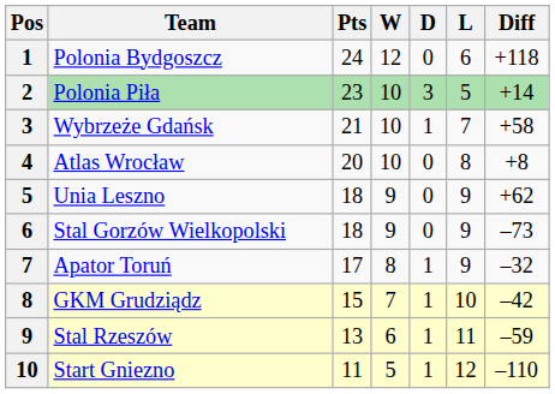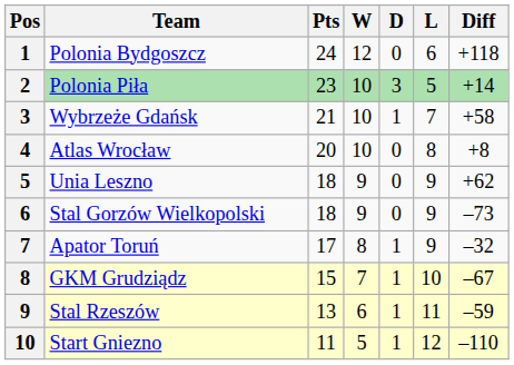GKM Grudziądz | Diff: –42 -> –67
